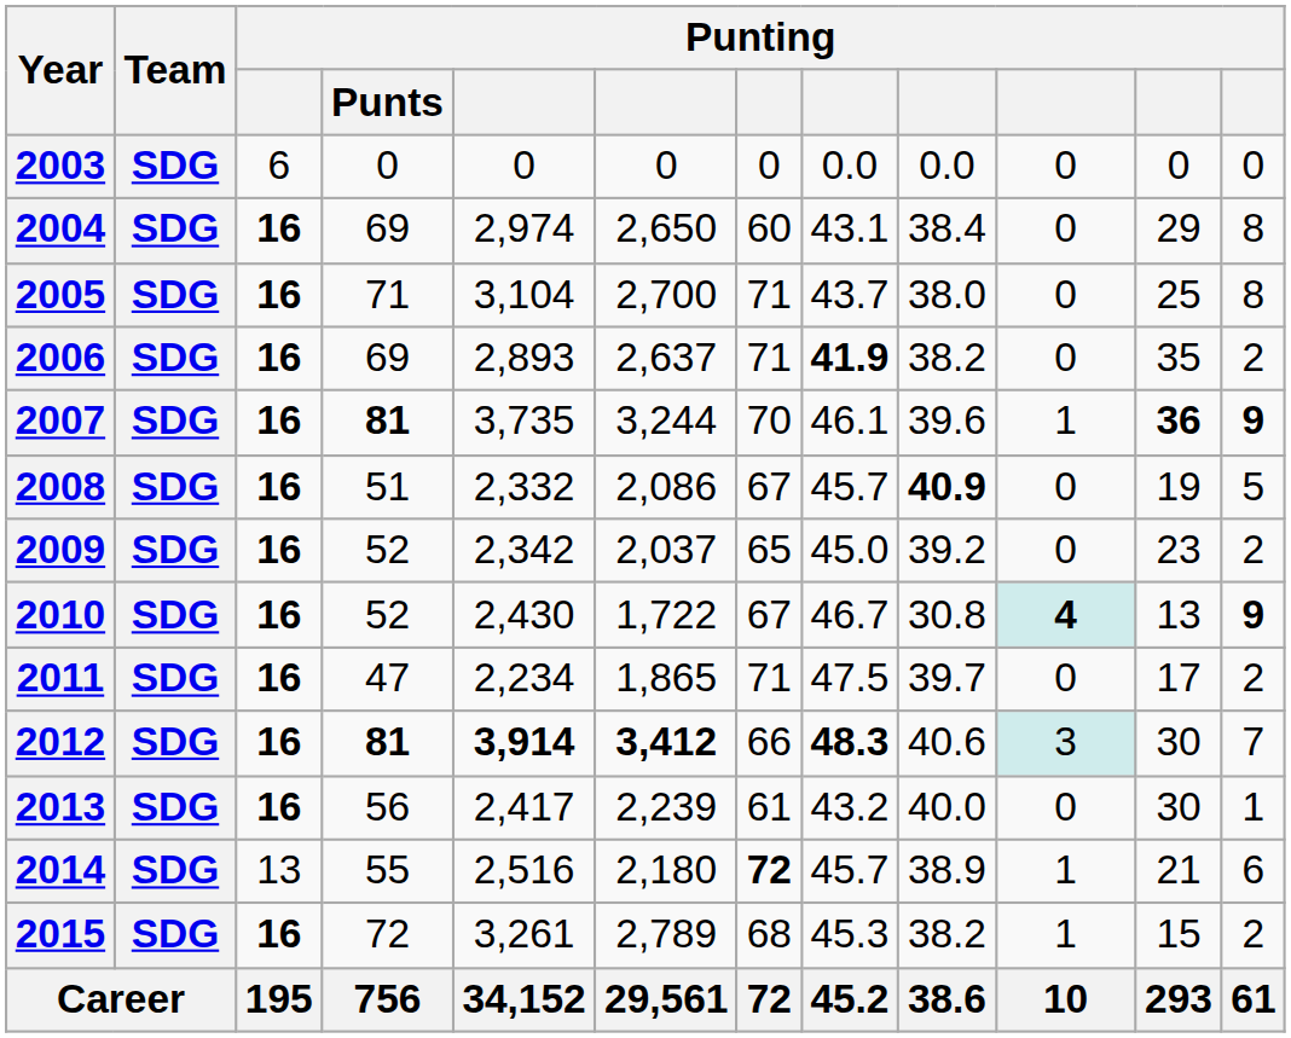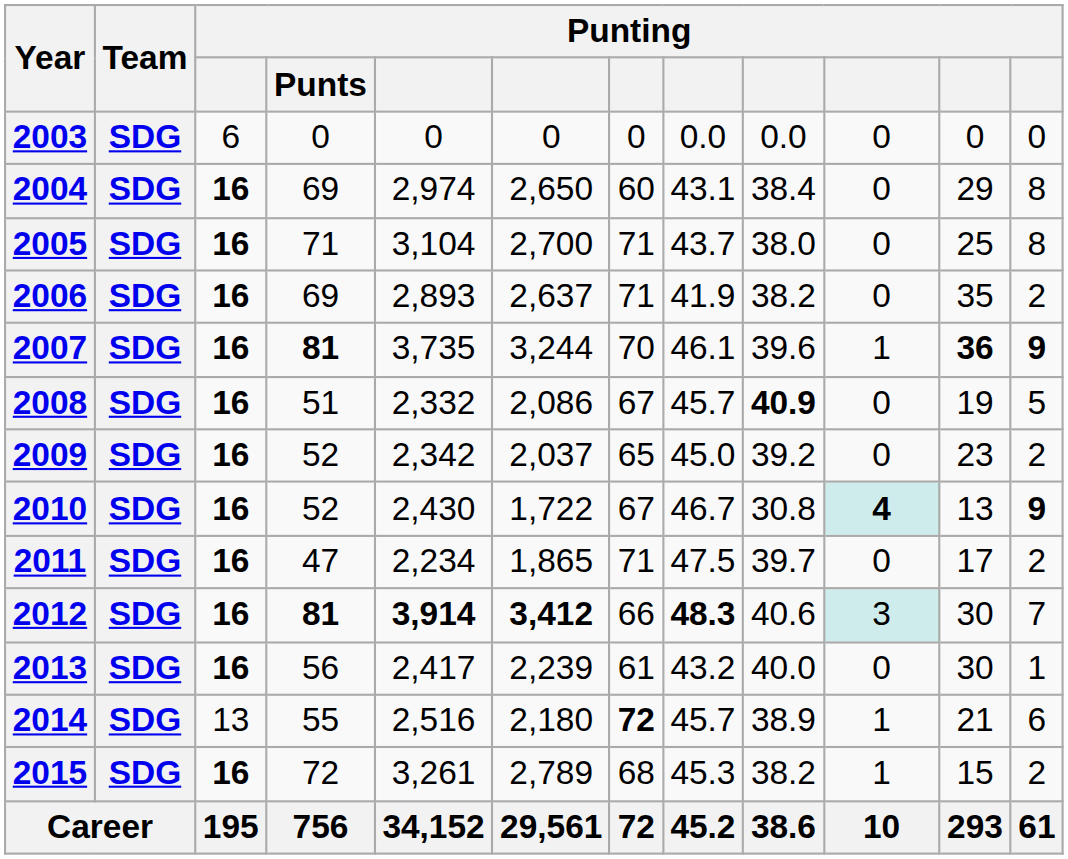2006 | column 8: bold -> normal
